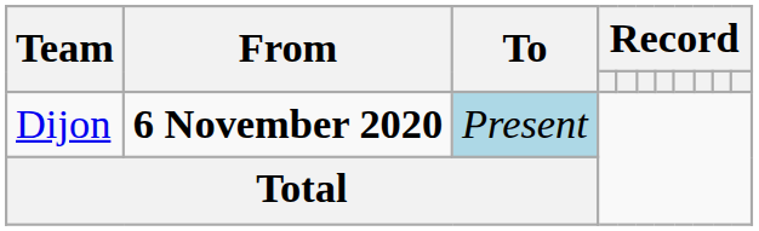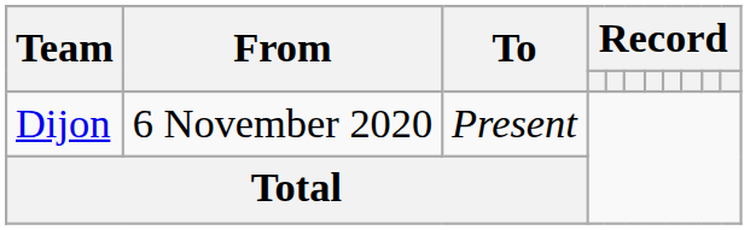Dijon | From: bold -> normal
Dijon | To: lightblue background -> no background
